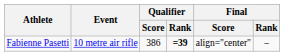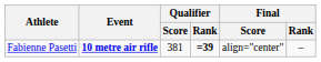Fabienne Pasetti | Event: normal -> bold
Fabienne Pasetti | Qualifier / Score: 386 -> 381
